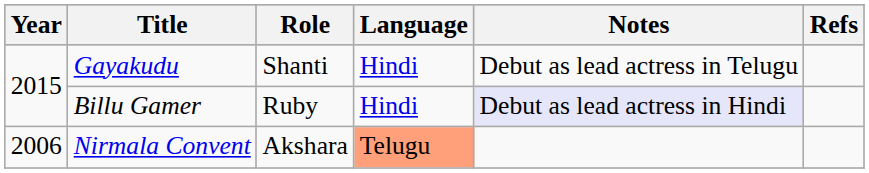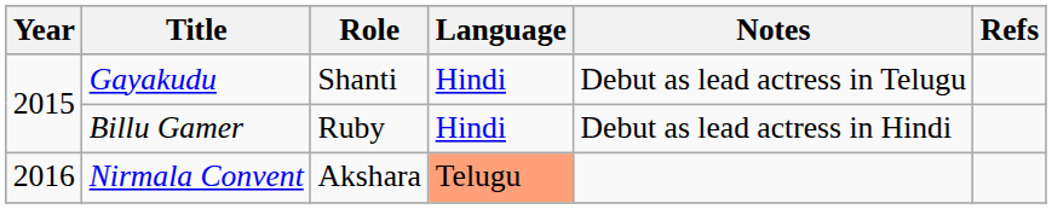Billu Gamer | Notes: lavender background -> no background
Nirmala Convent | Year: 2006 -> 2016
